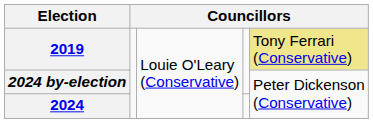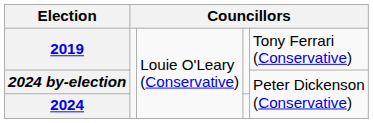2019 | column 5: khaki background -> no background
